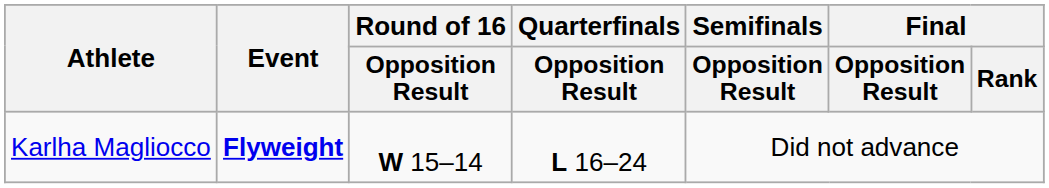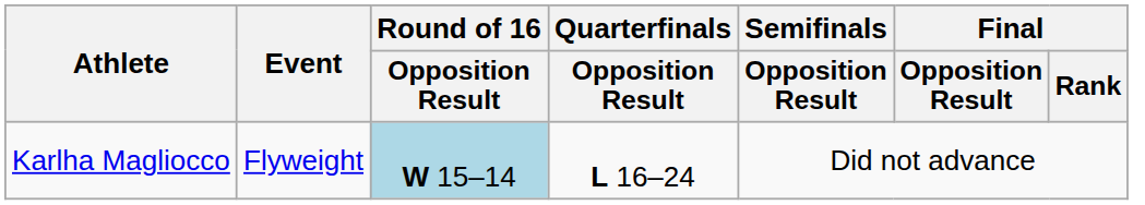Karlha Magliocco | Event: bold -> normal
Karlha Magliocco | Round of 16 / Opposition Result: no background -> lightblue background
